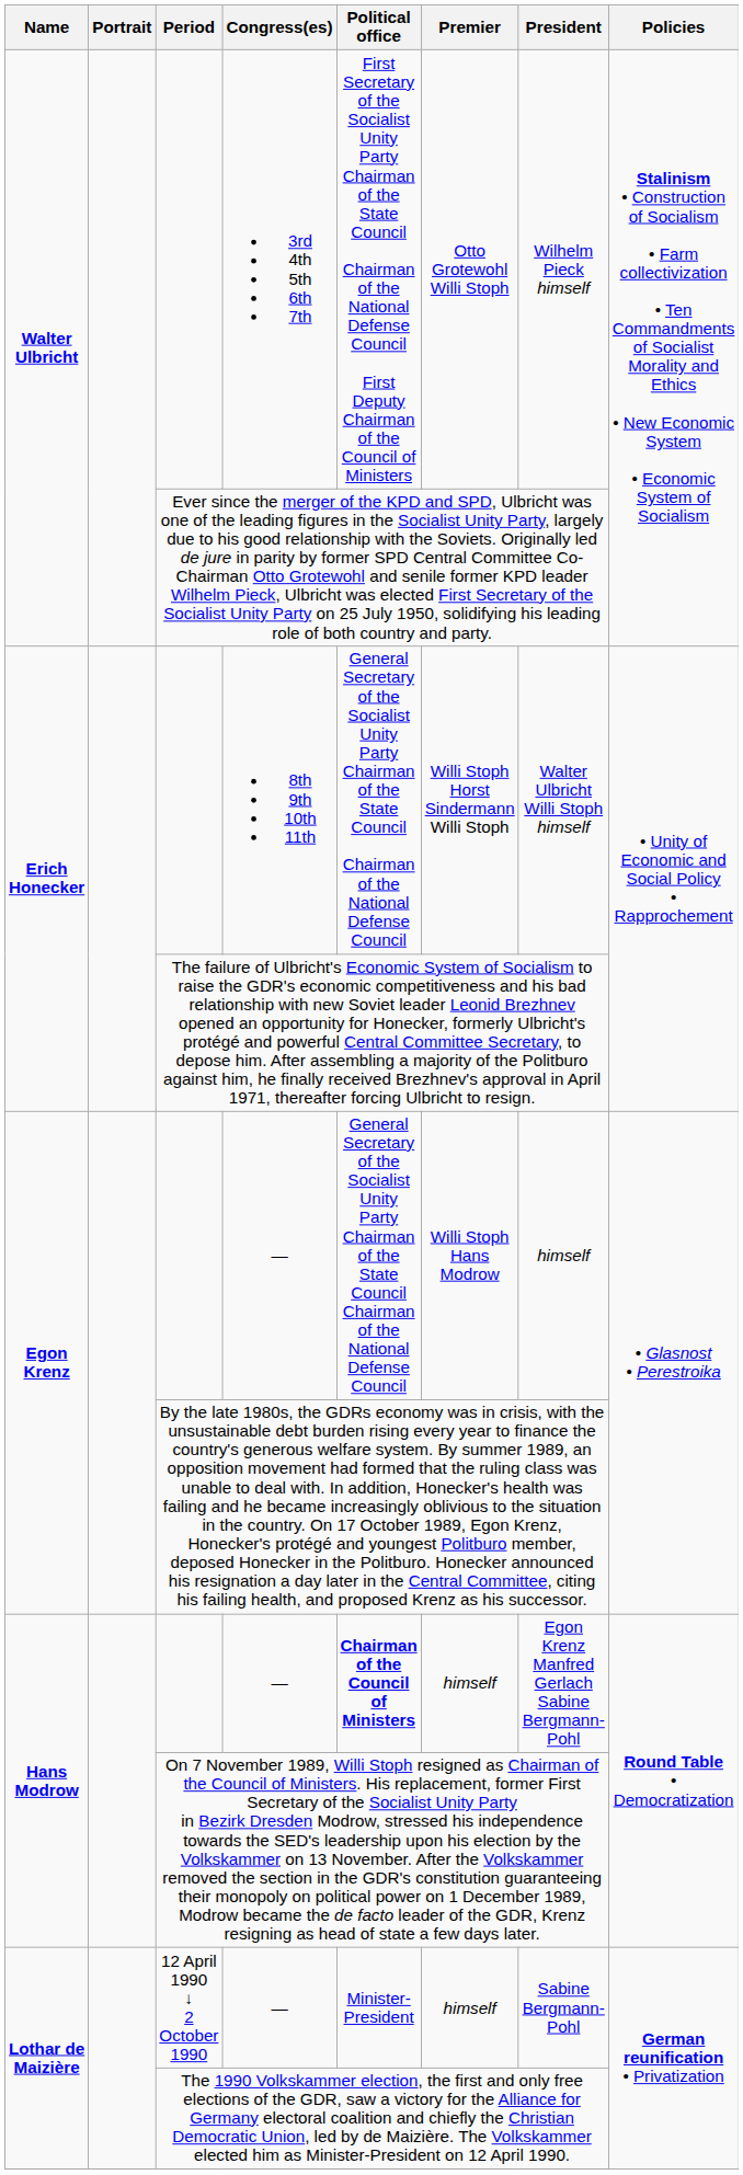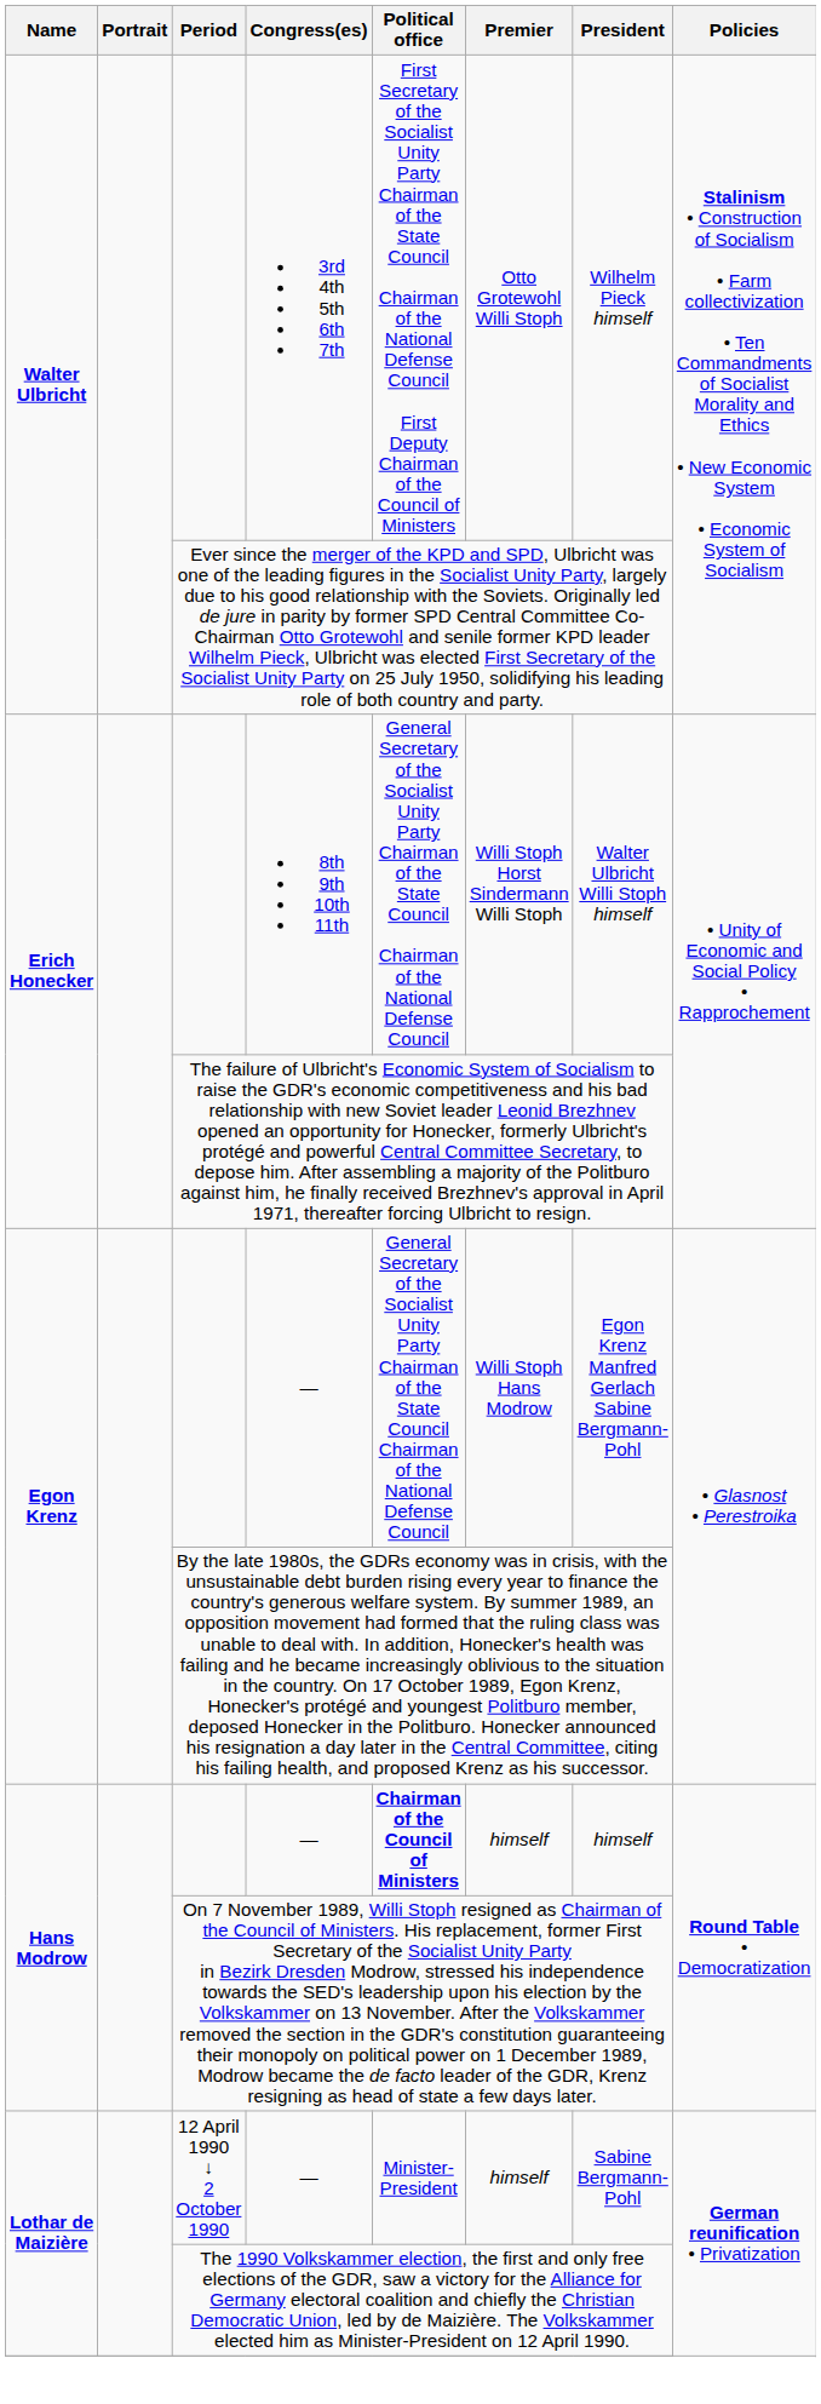Egon Krenz / — | President: himself -> Egon Krenz Manfred Gerlach Sabine Bergmann-Pohl
Hans Modrow / — | President: Egon Krenz Manfred Gerlach Sabine Bergmann-Pohl -> himself
